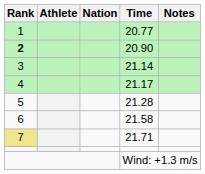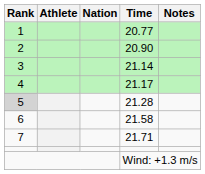20.90 | Rank: bold -> normal
21.28 | Rank: no background -> lightgrey background
21.71 | Rank: khaki background -> no background
